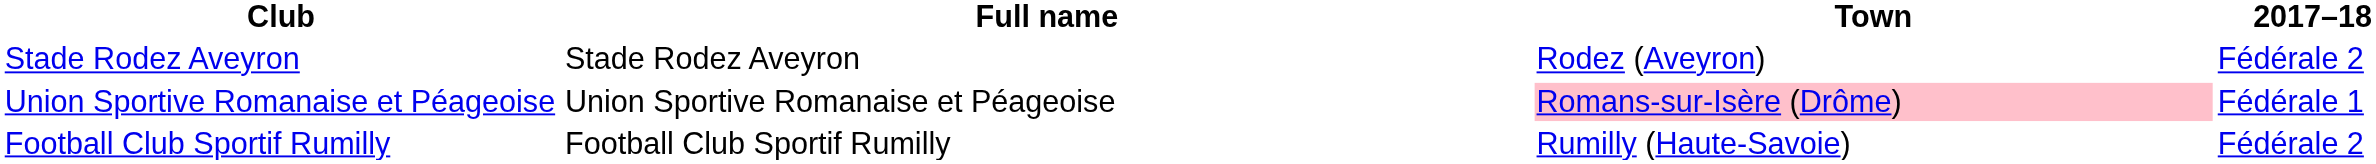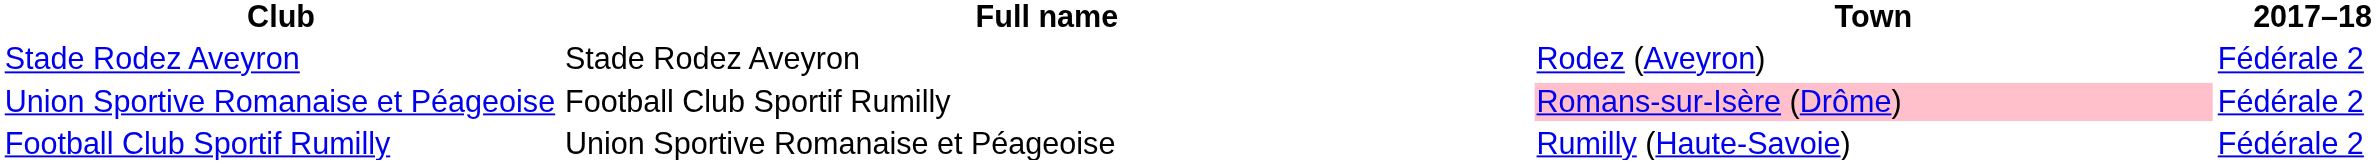row 3 | Full name: Union Sportive Romanaise et Péageoise -> Football Club Sportif Rumilly
row 3 | 2017–18: Fédérale 1 -> Fédérale 2
row 4 | Full name: Football Club Sportif Rumilly -> Union Sportive Romanaise et Péageoise
